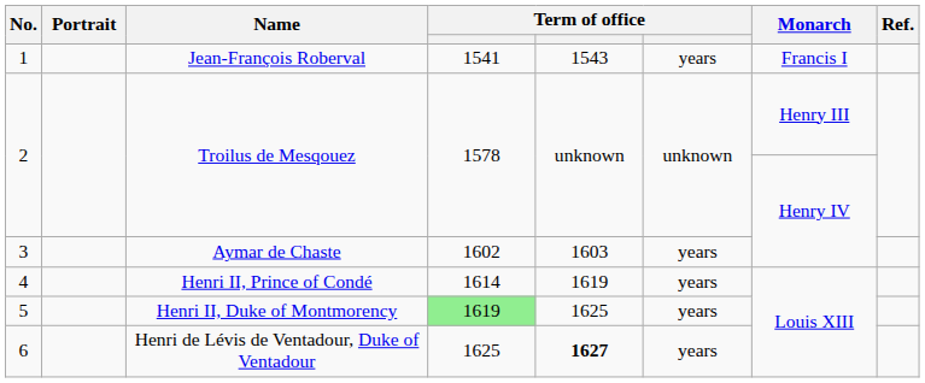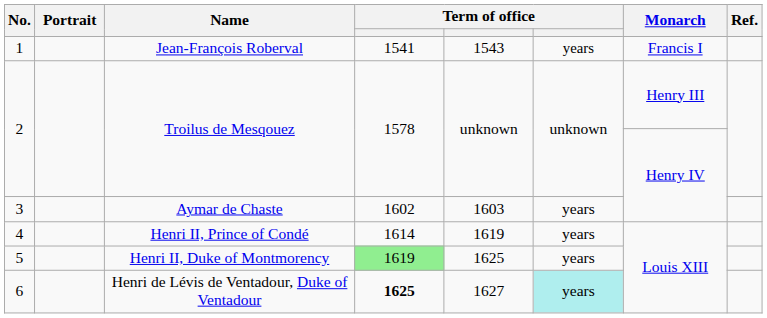6 | column 4: normal -> bold
6 | column 5: bold -> normal
6 | column 6: no background -> paleturquoise background
